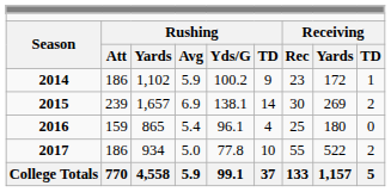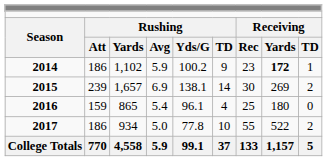2014 | column 8: normal -> bold
